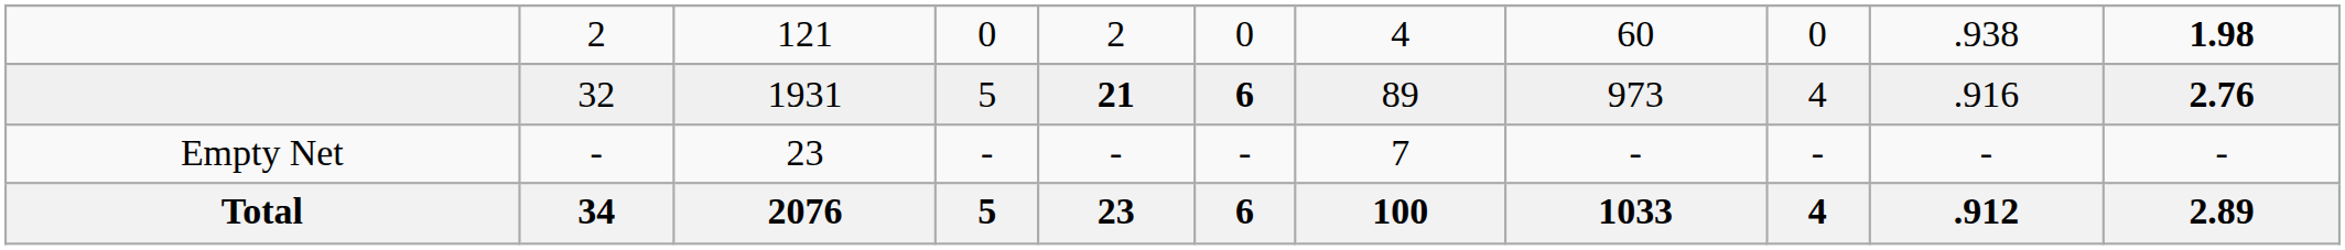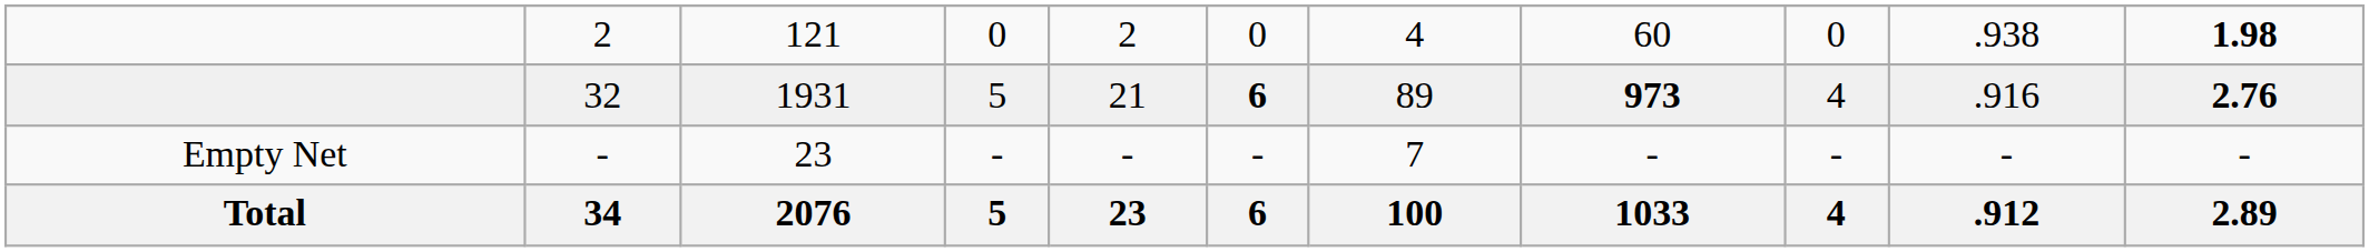32 | column 5: bold -> normal
32 | column 8: normal -> bold
